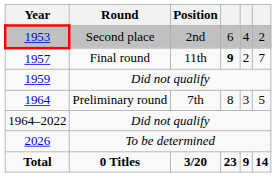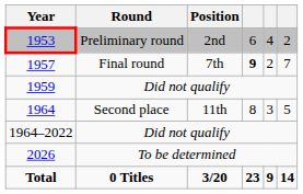1953 | Round: Second place -> Preliminary round
1957 | Position: 11th -> 7th
1964 | Round: Preliminary round -> Second place
1964 | Position: 7th -> 11th
